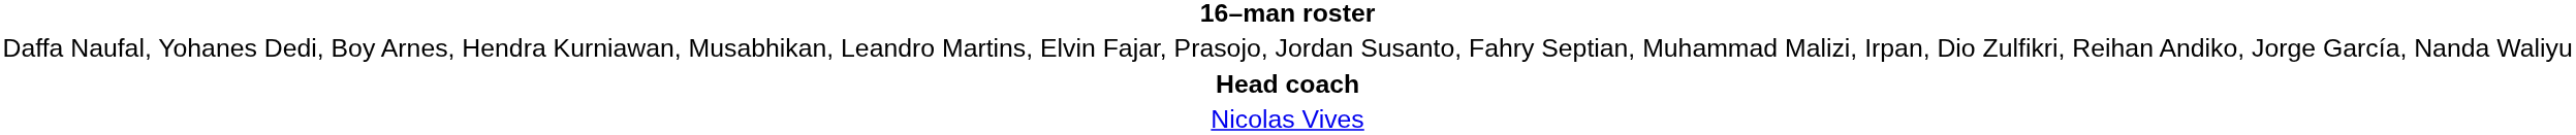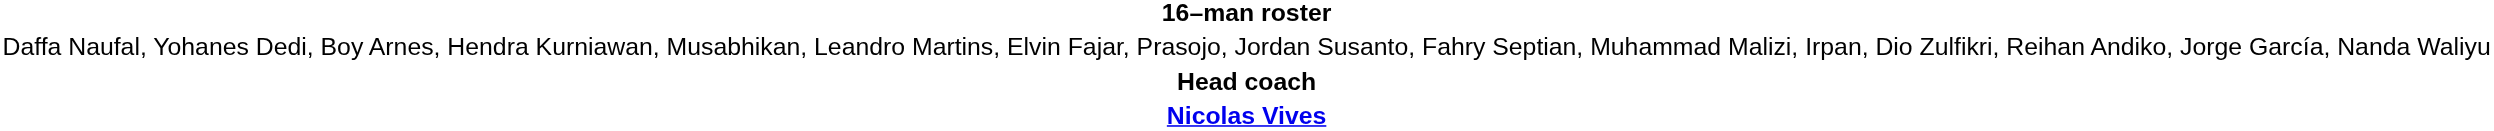row 4 | column 1: normal -> bold
